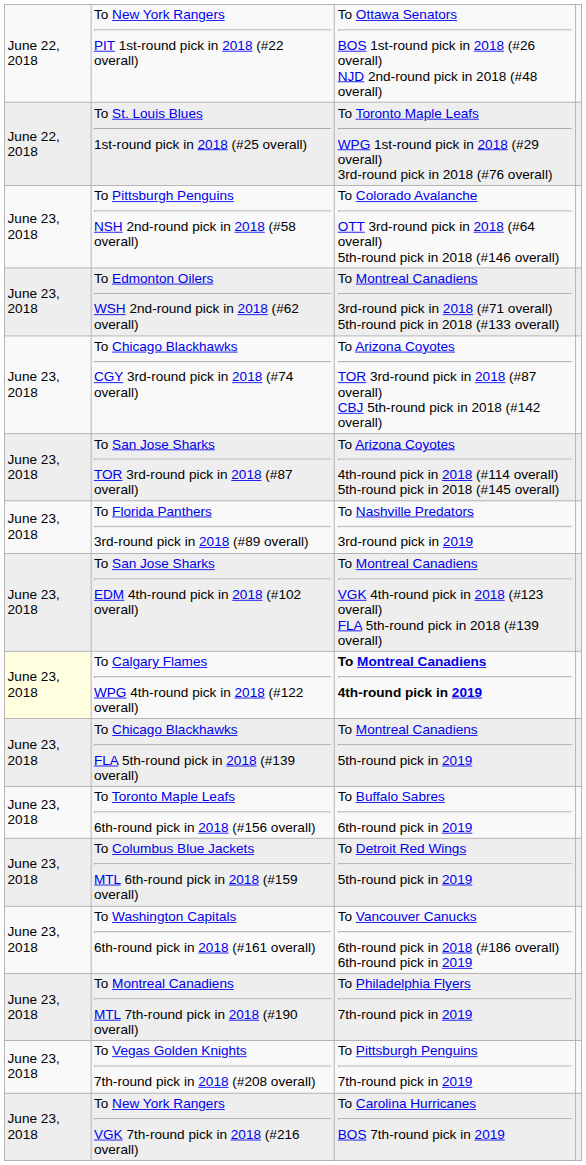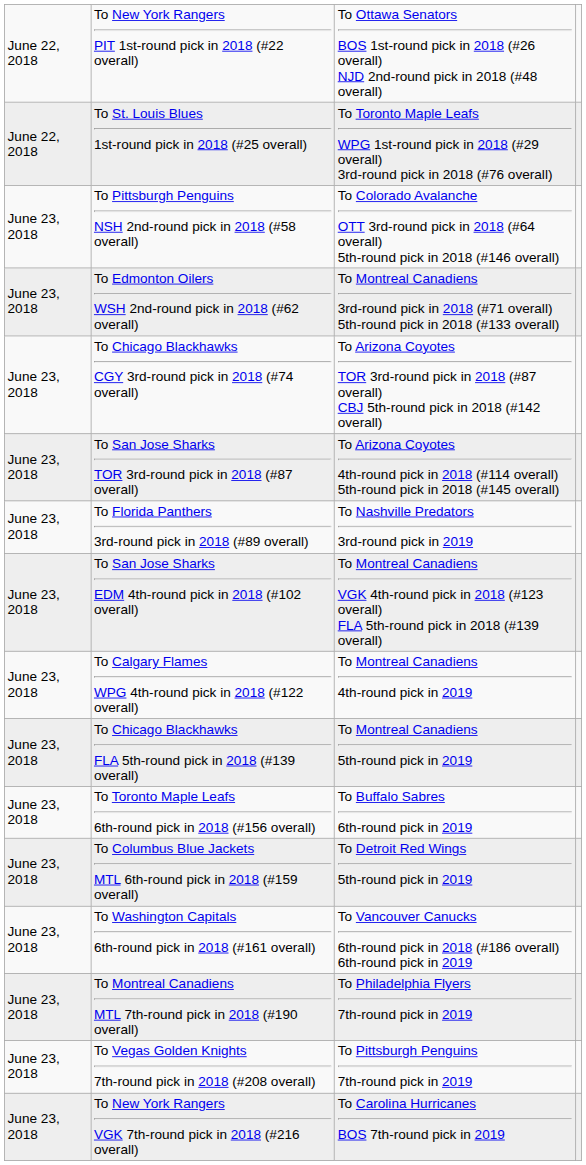row 9 | column 1: lightyellow background -> no background
row 9 | column 3: bold -> normal
